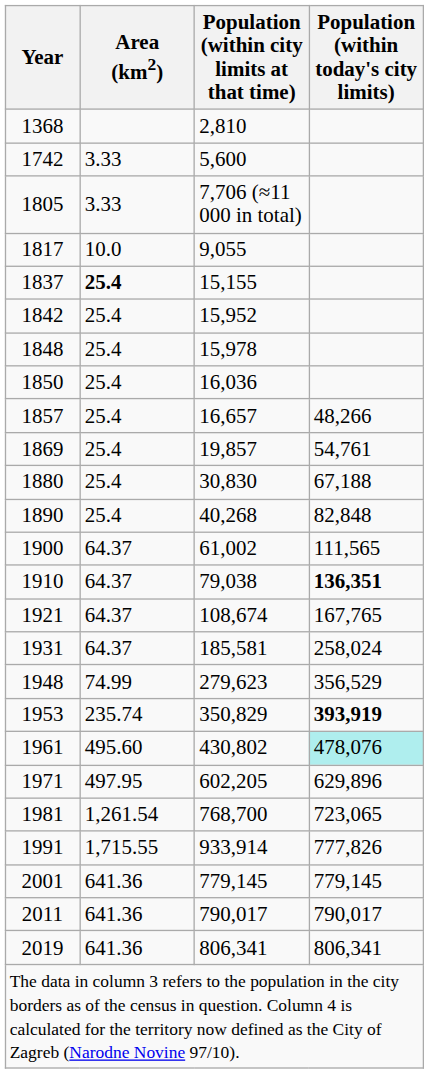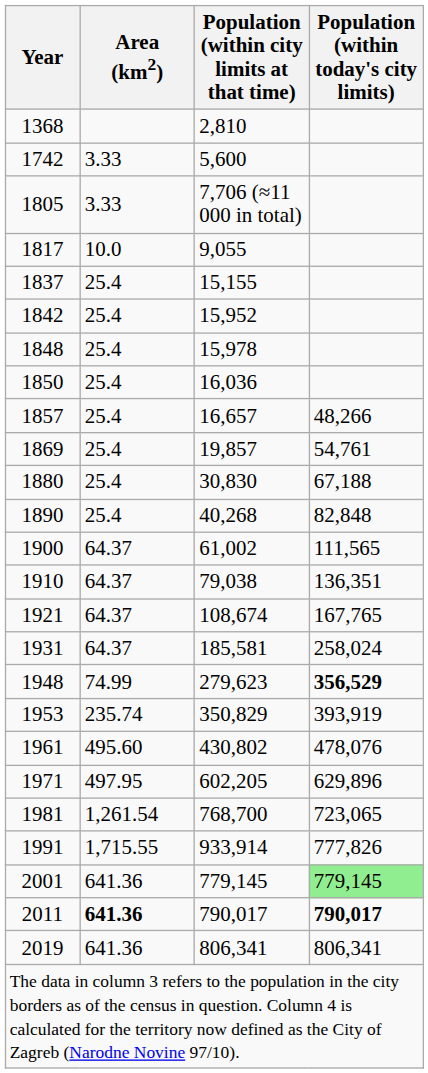1837 | Area (km2): bold -> normal
1910 | Population (within today's city limits): bold -> normal
1948 | Population (within today's city limits): normal -> bold
1953 | Population (within today's city limits): bold -> normal
1961 | Population (within today's city limits): paleturquoise background -> no background
2001 | Population (within today's city limits): no background -> lightgreen background
2011 | Area (km2): normal -> bold
2011 | Population (within today's city limits): normal -> bold
